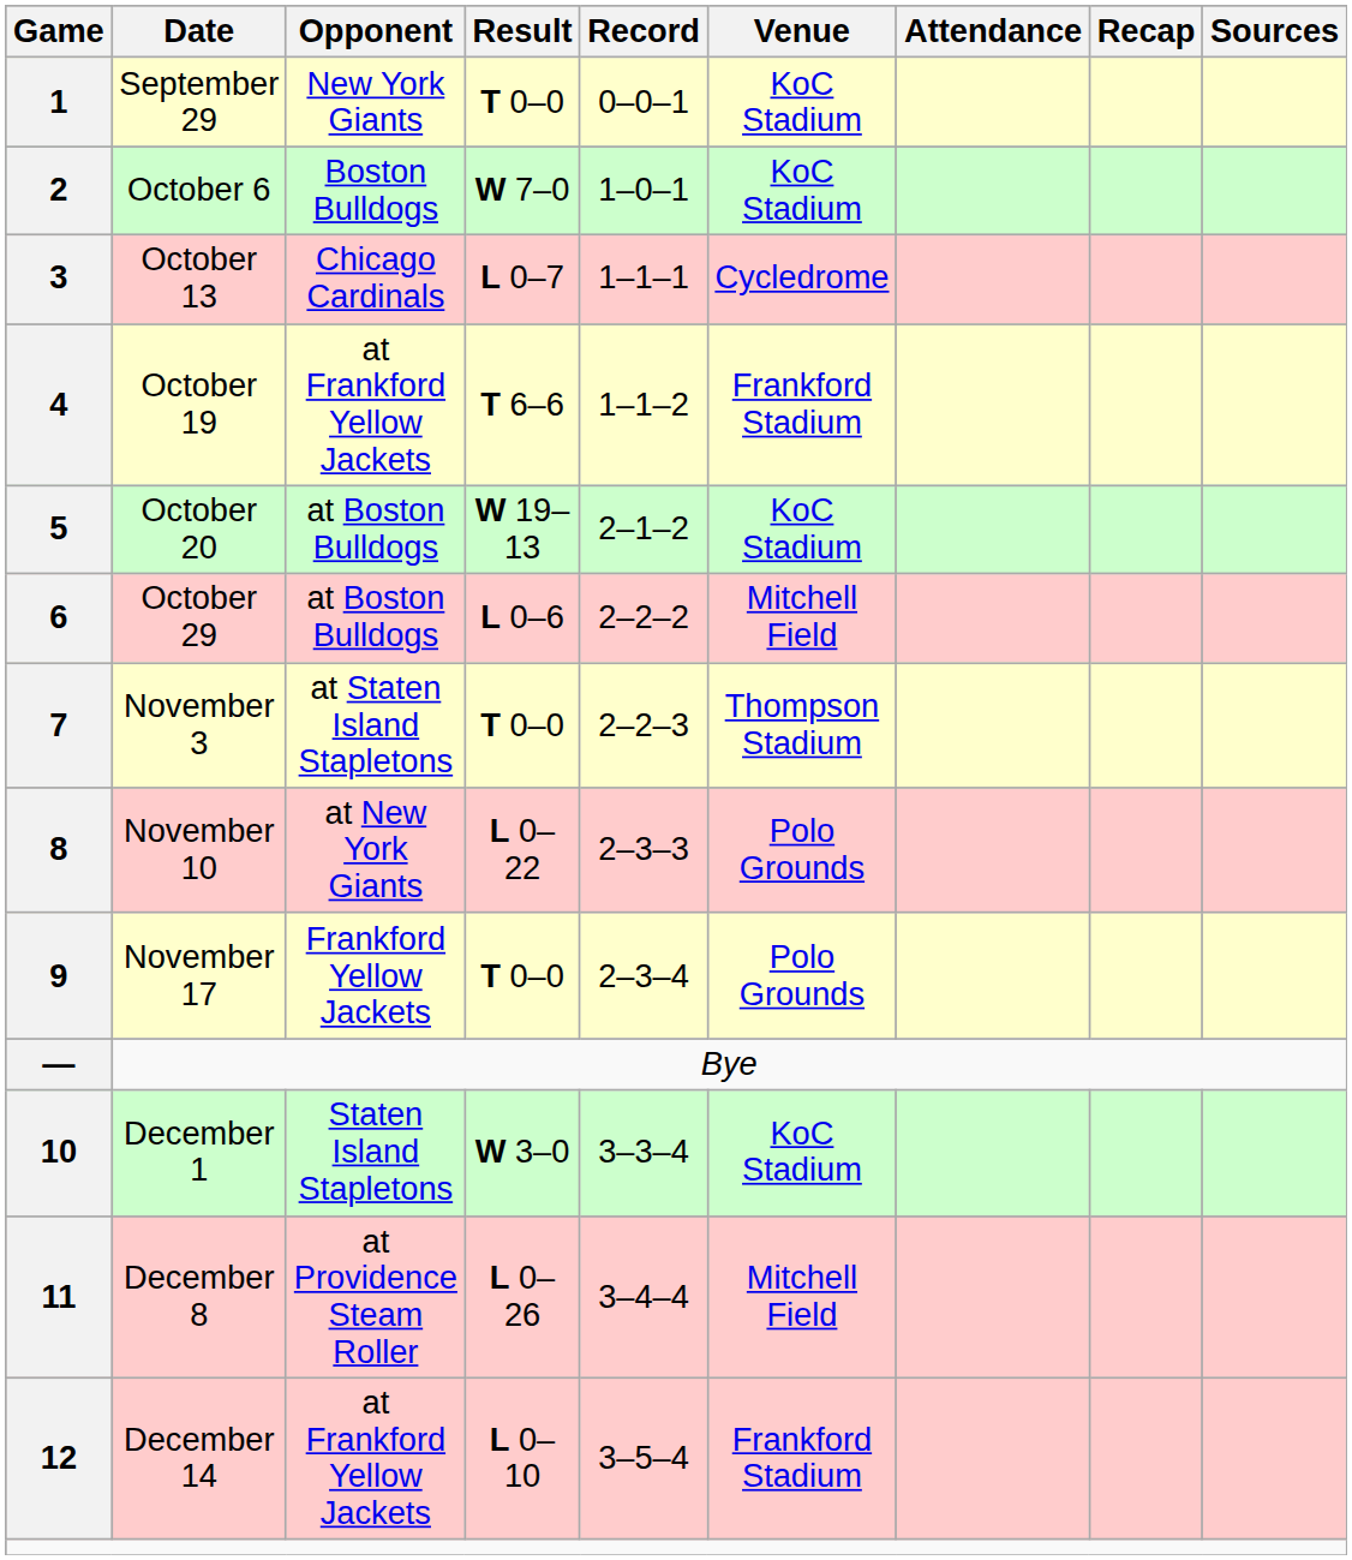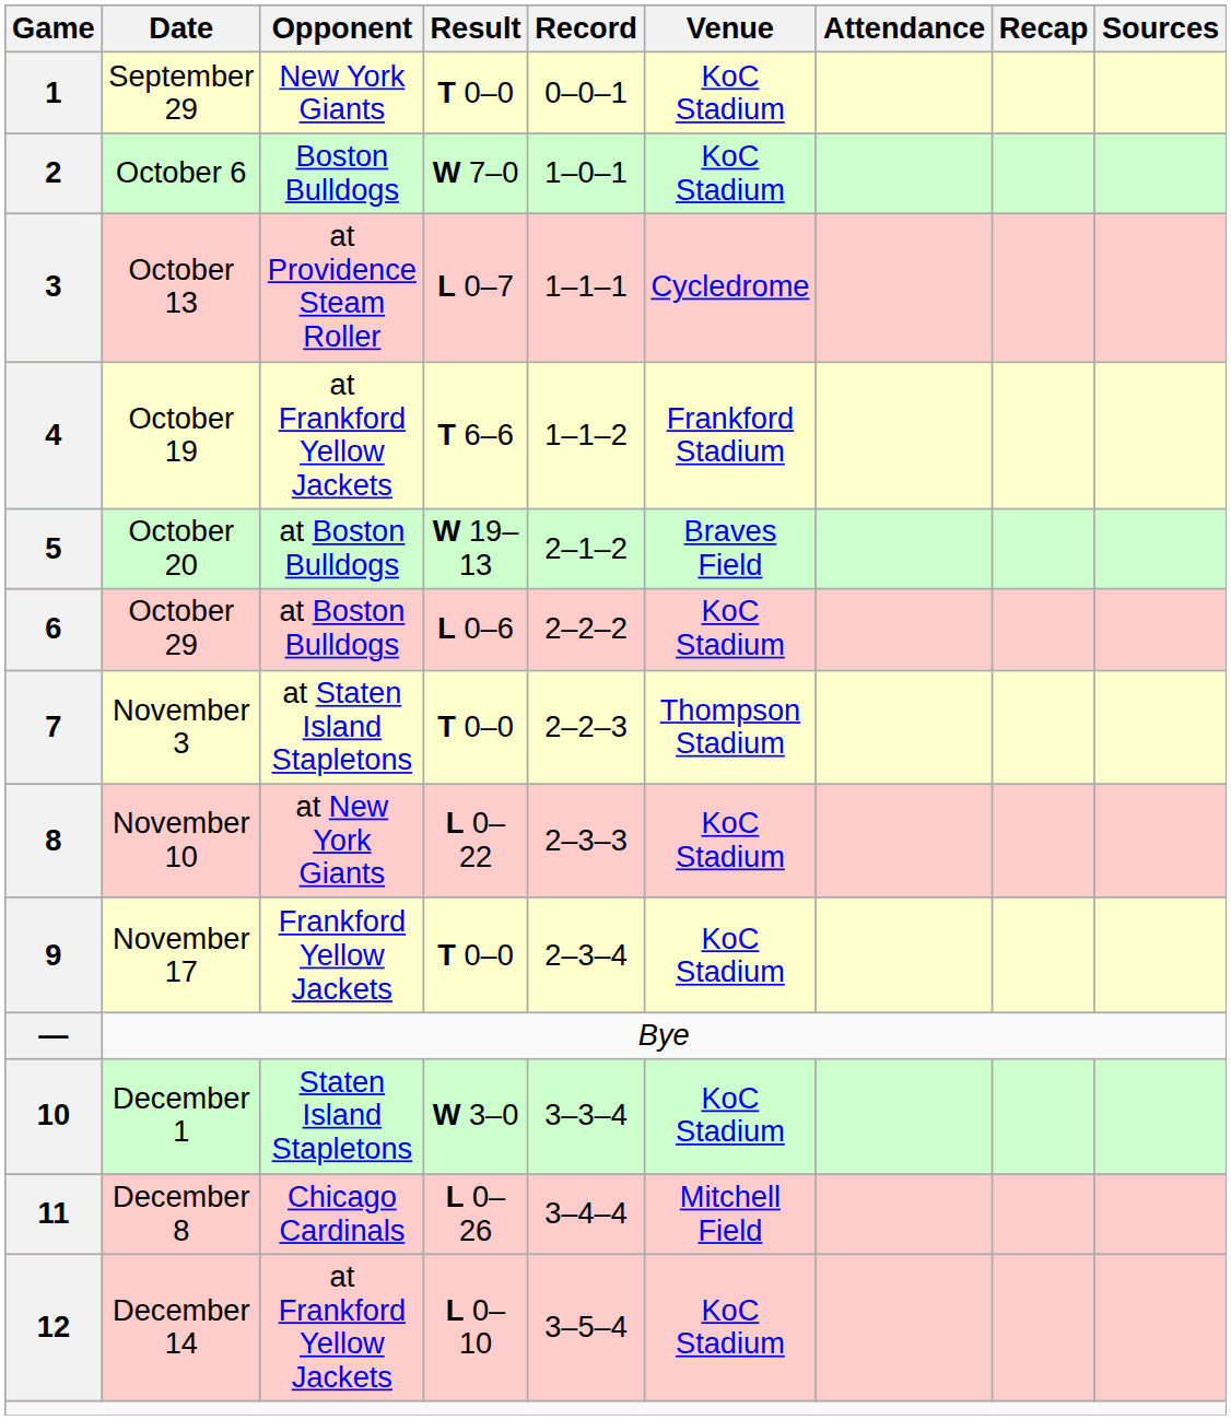3 | Opponent: Chicago Cardinals -> at Providence Steam Roller
5 | Venue: KoC Stadium -> Braves Field
6 | Venue: Mitchell Field -> KoC Stadium
8 | Venue: Polo Grounds -> KoC Stadium
9 | Venue: Polo Grounds -> KoC Stadium
11 | Opponent: at Providence Steam Roller -> Chicago Cardinals
12 | Venue: Frankford Stadium -> KoC Stadium
